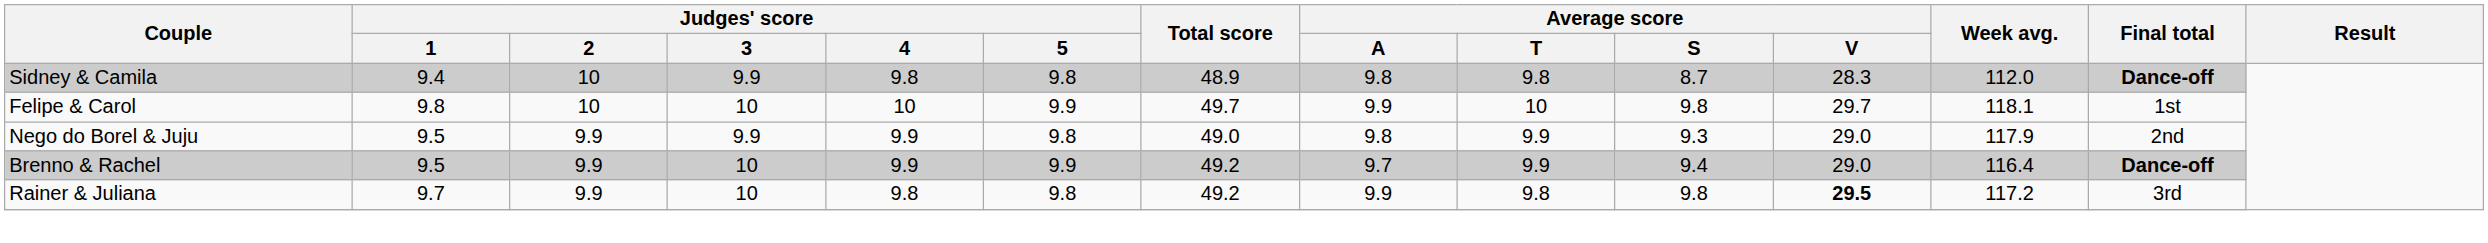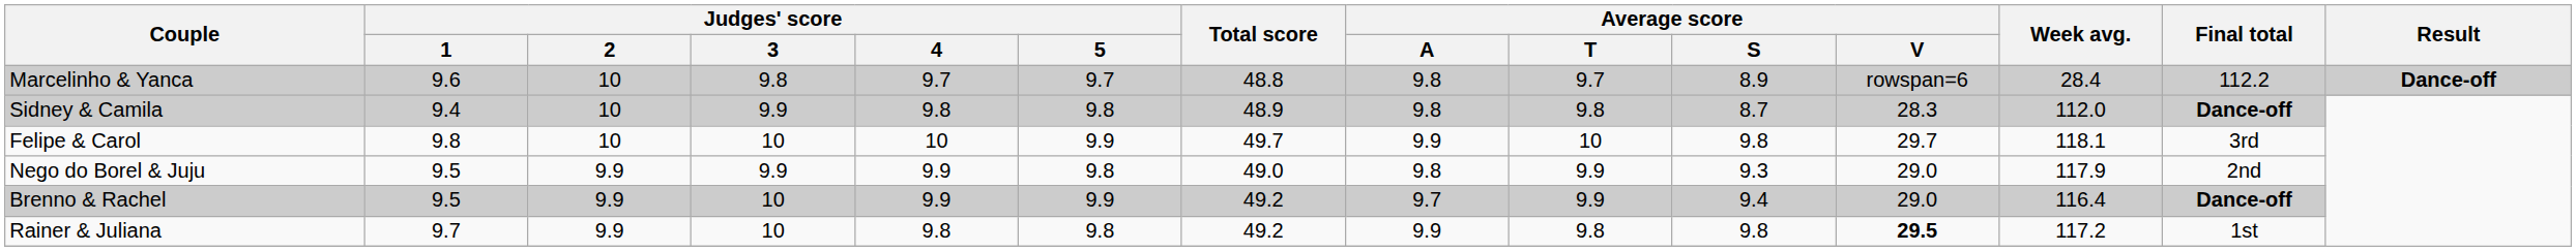+ row: Marcelinho & Yanca | 9.6 | 10 | 9.8 | 9.7 | 9.7 | 48.8 | 9.8 | 9.7 | 8.9 | rowspan=6 | 28.4 | 112.2 | Dance-off
Felipe & Carol | Final total: 1st -> 3rd
Rainer & Juliana | Final total: 3rd -> 1st
